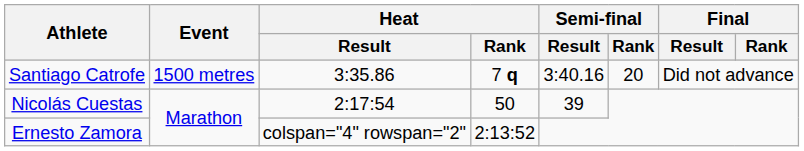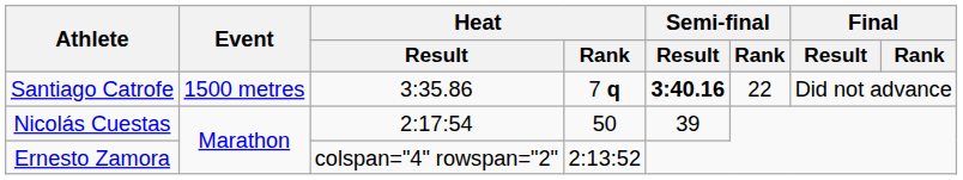Santiago Catrofe | Semi-final / Result: normal -> bold
Santiago Catrofe | Semi-final / Rank: 20 -> 22
